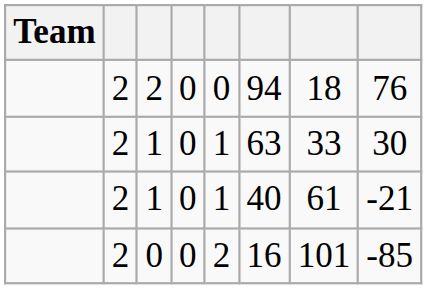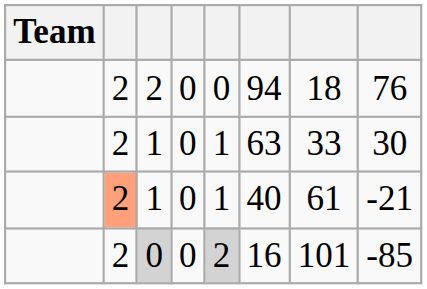row 4 | column 2: no background -> lightsalmon background
row 5 | column 3: no background -> lightgrey background
row 5 | column 5: no background -> lightgrey background
